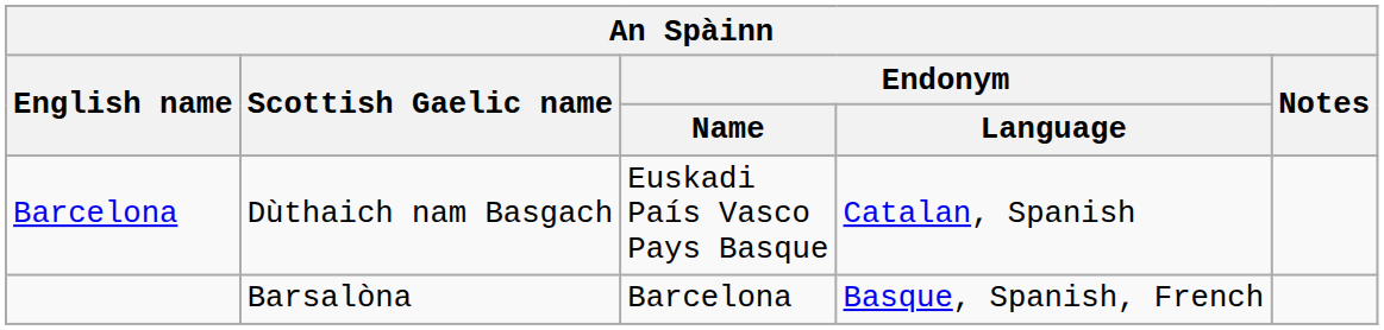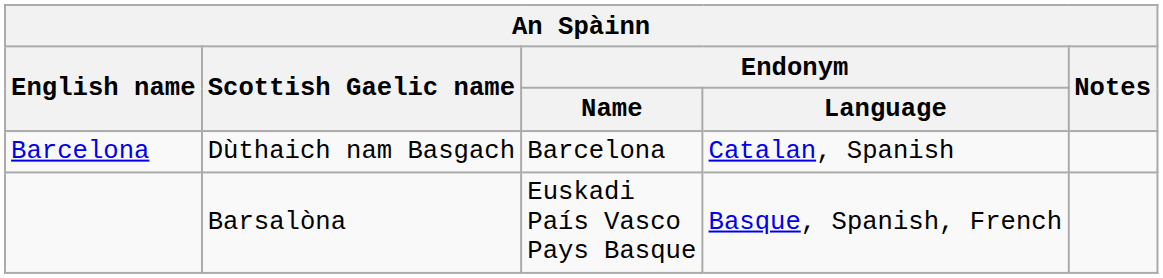row 4 | Endonym / Name: Euskadi País Vasco Pays Basque -> Barcelona
row 5 | Endonym / Name: Barcelona -> Euskadi País Vasco Pays Basque
